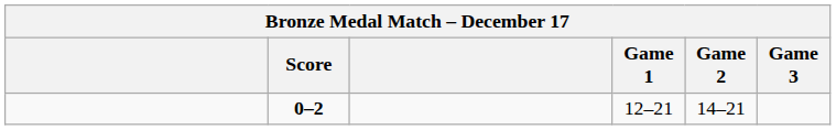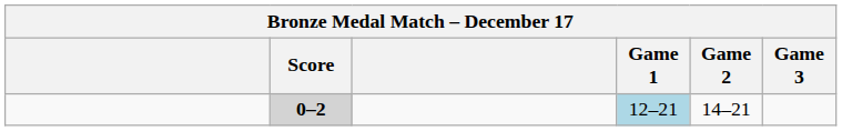row 3 | Score: no background -> lightgrey background
row 3 | Game 1: no background -> lightblue background
